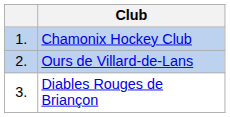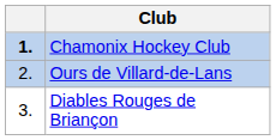Chamonix Hockey Club | column 1: normal -> bold
